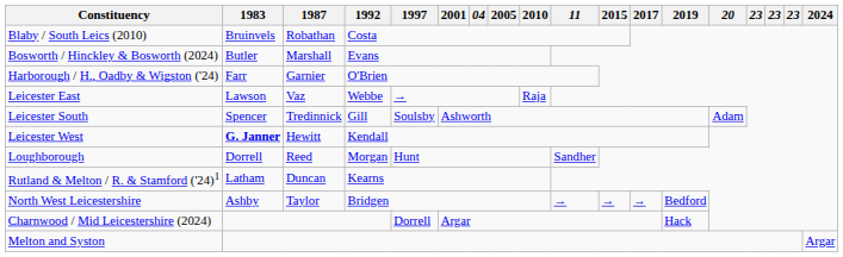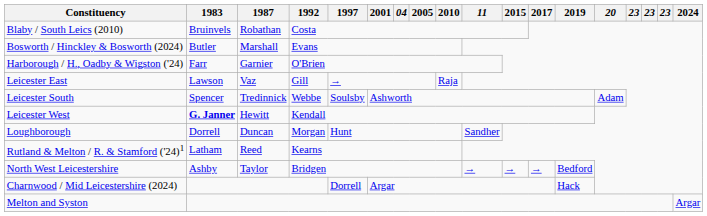Leicester East | 1992: Webbe -> Gill
Leicester South | 1992: Gill -> Webbe
Loughborough | 1987: Reed -> Duncan
Rutland & Melton / R. & Stamford ('24)1 | 1987: Duncan -> Reed
